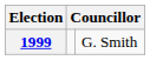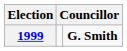1999 | column 3: normal -> bold
